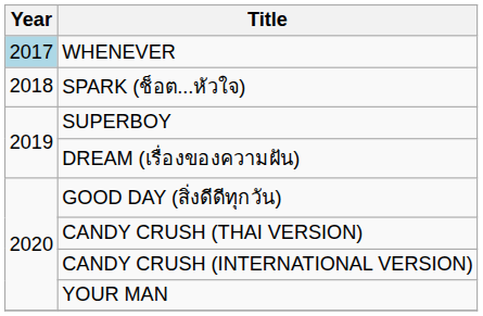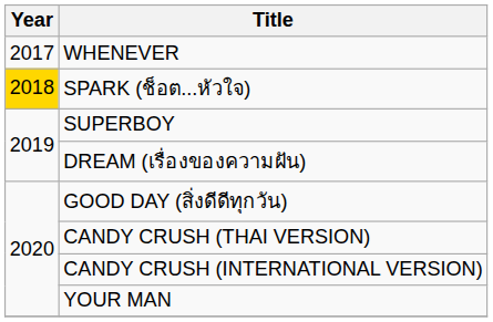WHENEVER | Year: lightblue background -> no background
SPARK (ช็อต...หัวใจ) | Year: no background -> gold background
